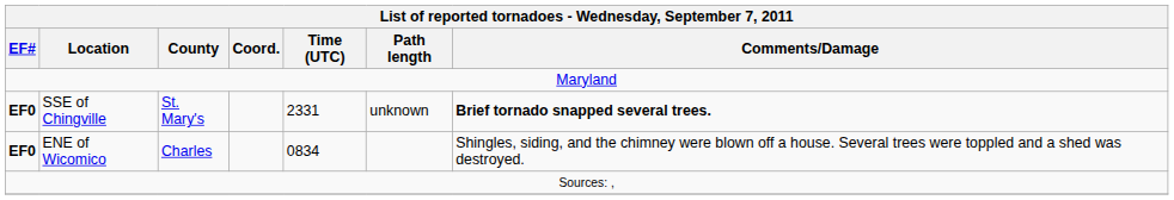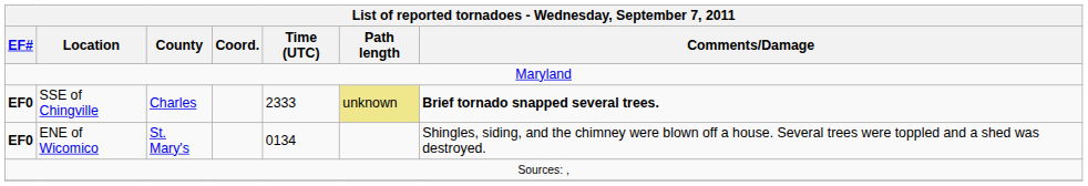SSE of Chingville | County: St. Mary's -> Charles
SSE of Chingville | Time (UTC): 2331 -> 2333
SSE of Chingville | Path length: no background -> khaki background
ENE of Wicomico | County: Charles -> St. Mary's
ENE of Wicomico | Time (UTC): 0834 -> 0134
